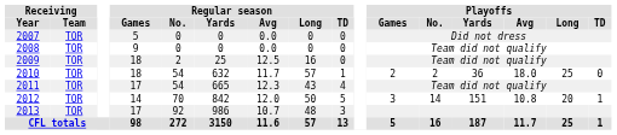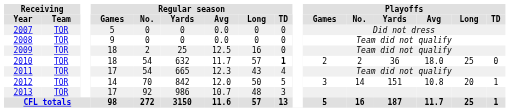2010 | Regular season / TD: normal -> bold
